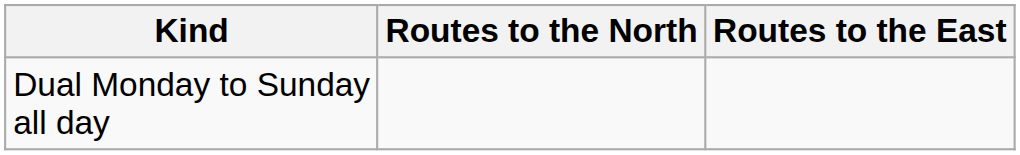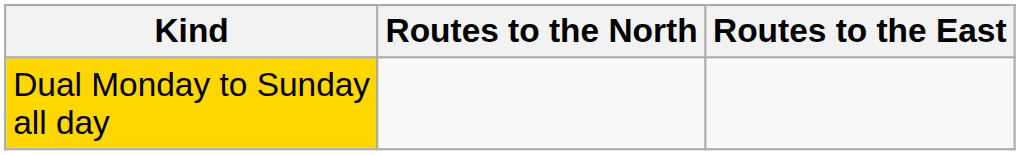row 2 | Kind: no background -> gold background
